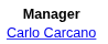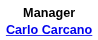Carlo Carcano | column 1: normal -> bold
